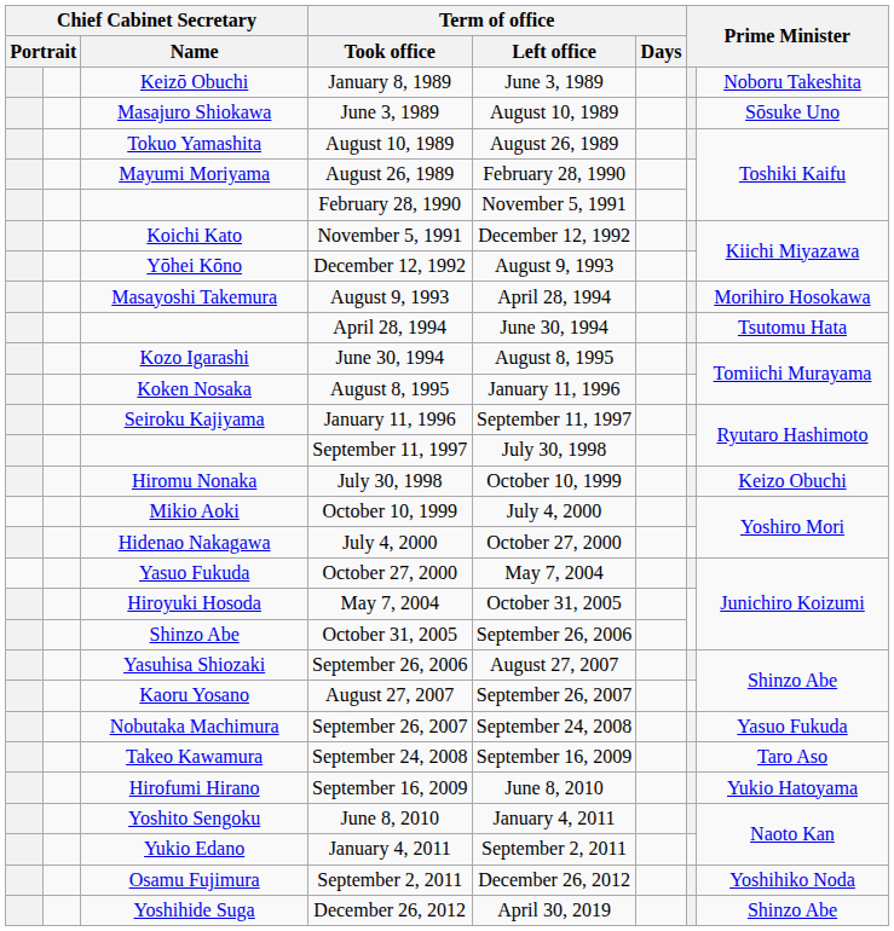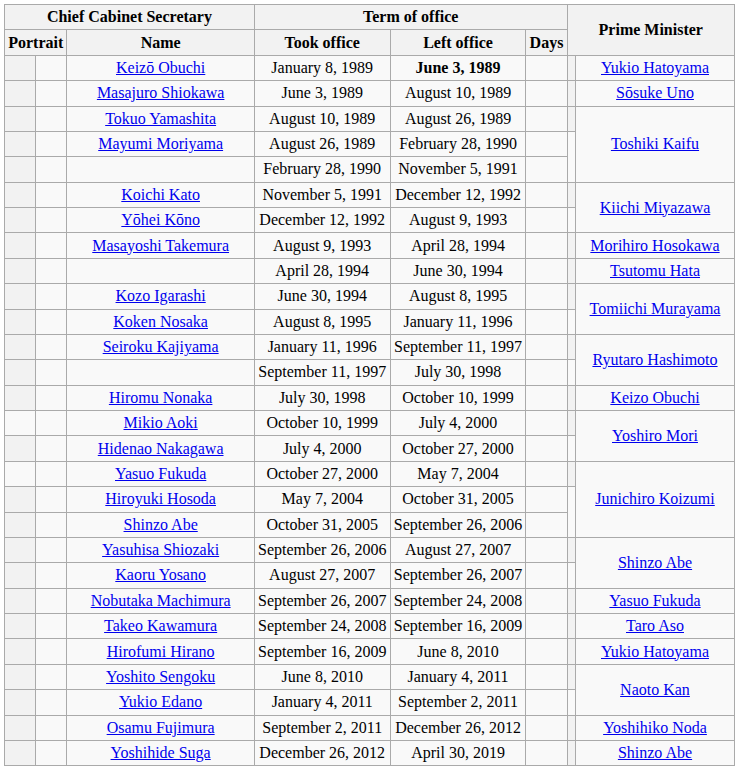January 8, 1989 | Term of office / Left office: normal -> bold
January 8, 1989 | column 8: Noboru Takeshita -> Yukio Hatoyama
